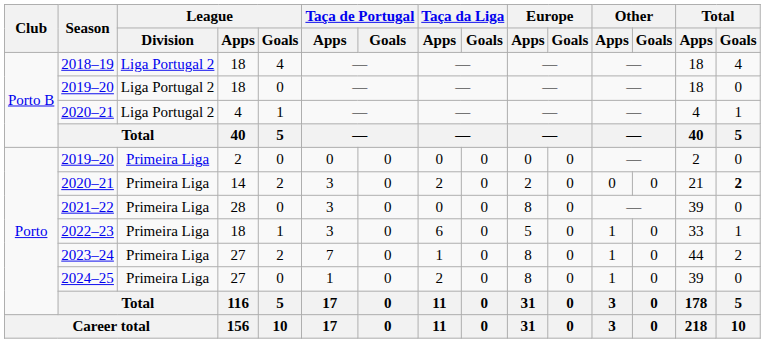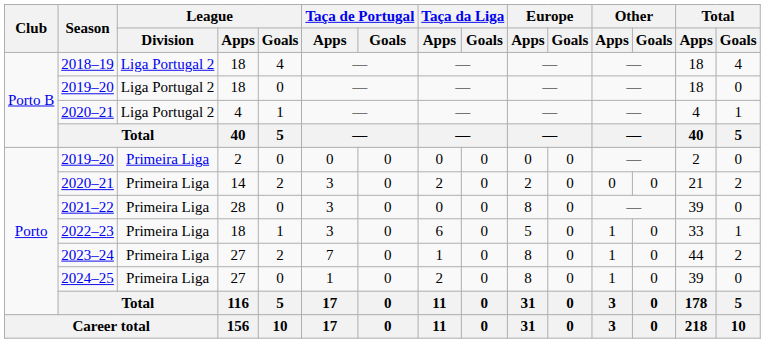2020–21 / 14 | Total / Goals: bold -> normal
